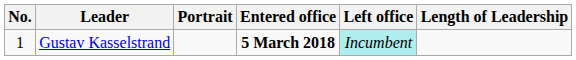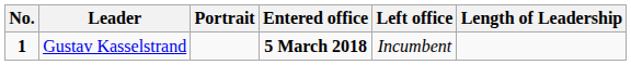Gustav Kasselstrand | No.: normal -> bold
Gustav Kasselstrand | Left office: paleturquoise background -> no background
